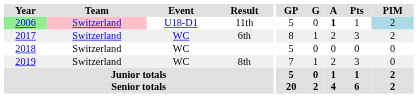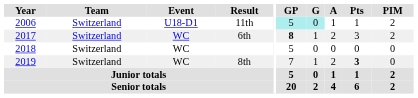11th | Year: lightgreen background -> no background
11th | Team: pink background -> no background
11th | GP: no background -> paleturquoise background
11th | G: no background -> paleturquoise background
11th | A: bold -> normal
11th | PIM: lightblue background -> no background
6th | GP: normal -> bold
8th | Pts: normal -> bold
